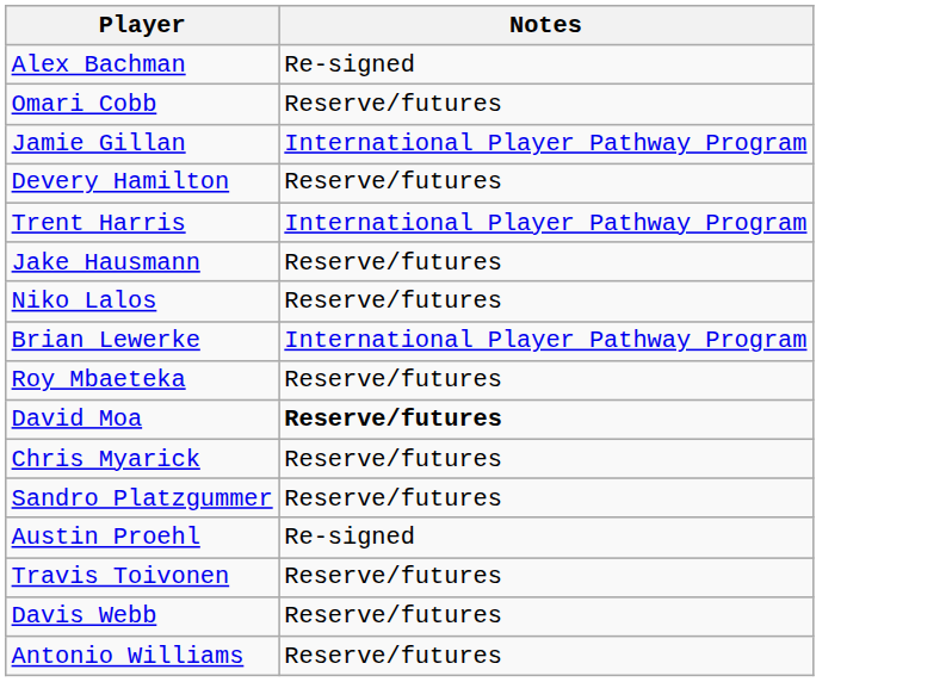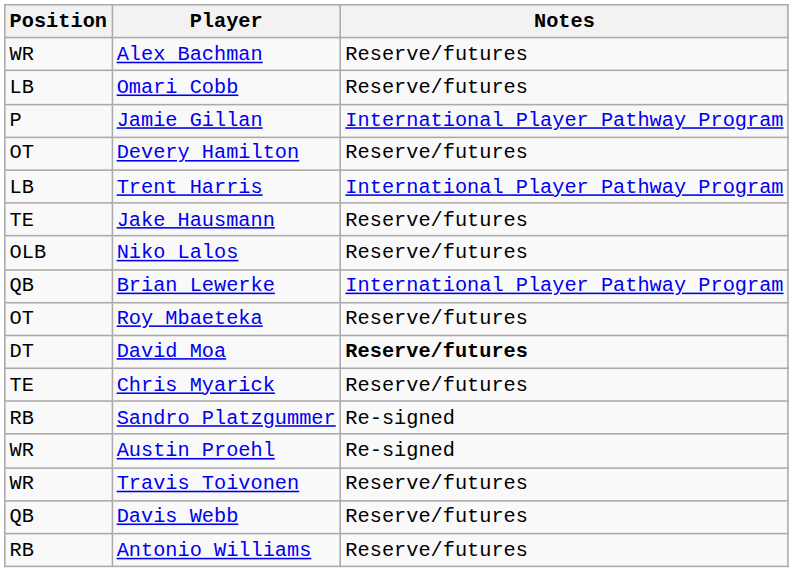+ column: Position | WR | LB | P | OT | LB | TE | OLB | QB | OT | DT | TE | RB | WR | WR | QB | RB
Alex Bachman | Notes: Re-signed -> Reserve/futures
Sandro Platzgummer | Notes: Reserve/futures -> Re-signed
